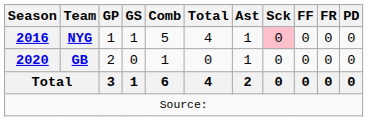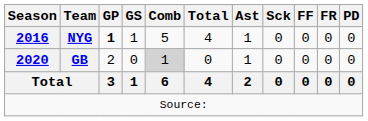NYG | GP: normal -> bold
NYG | Sck: pink background -> no background
GB | Comb: no background -> lightgrey background
